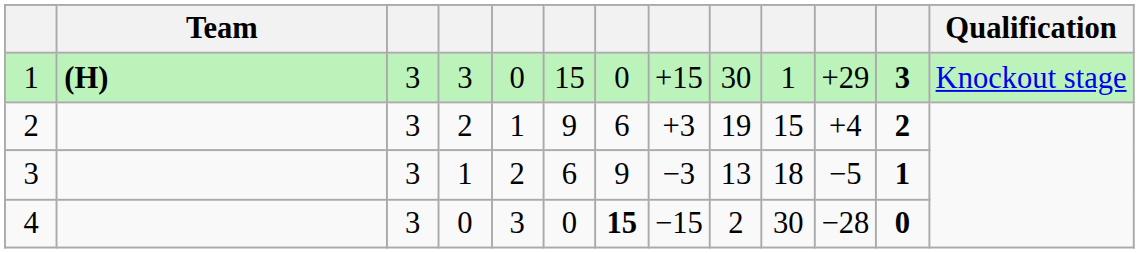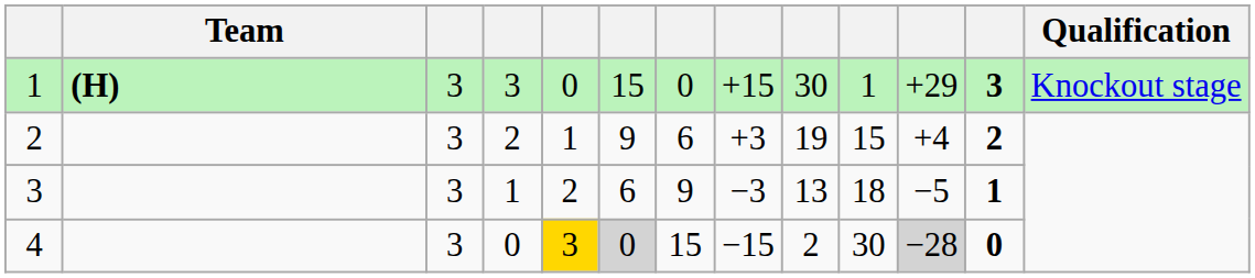4 | column 5: no background -> gold background
4 | column 6: no background -> lightgrey background
4 | column 7: bold -> normal
4 | column 11: no background -> lightgrey background
